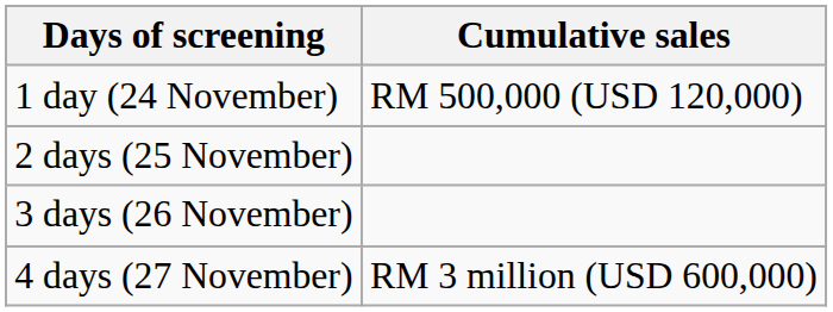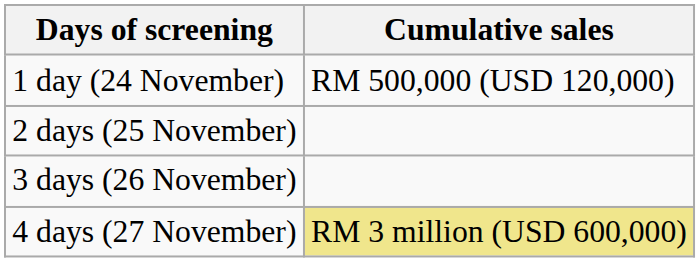4 days (27 November) | Cumulative sales: no background -> khaki background
